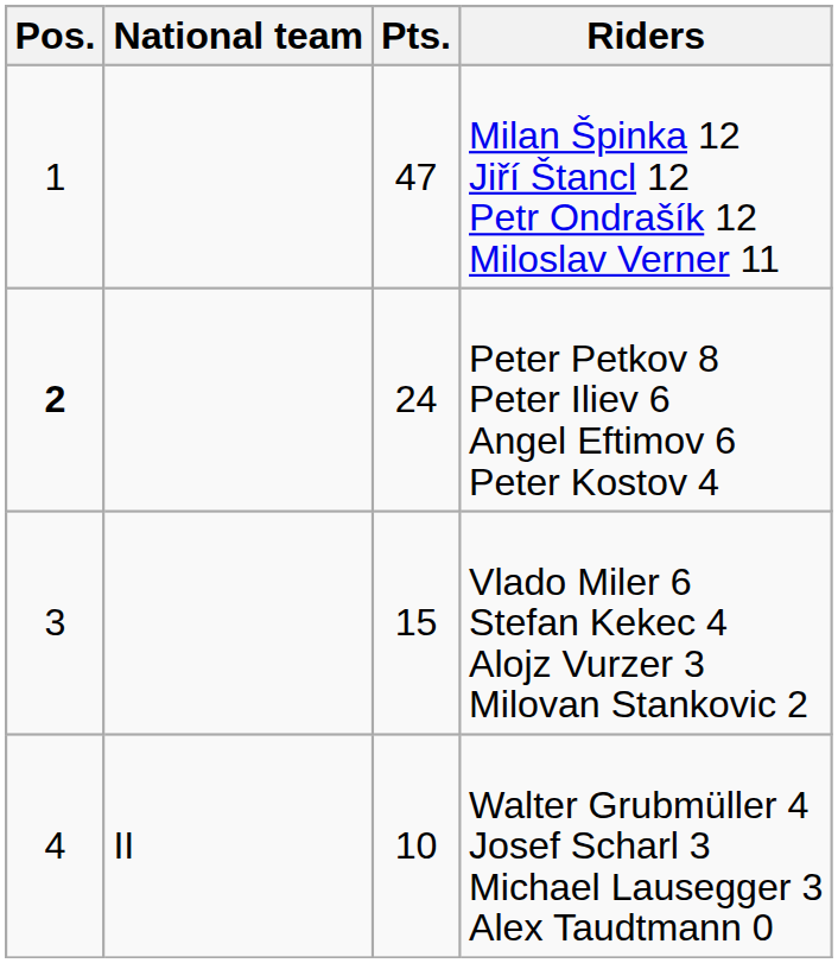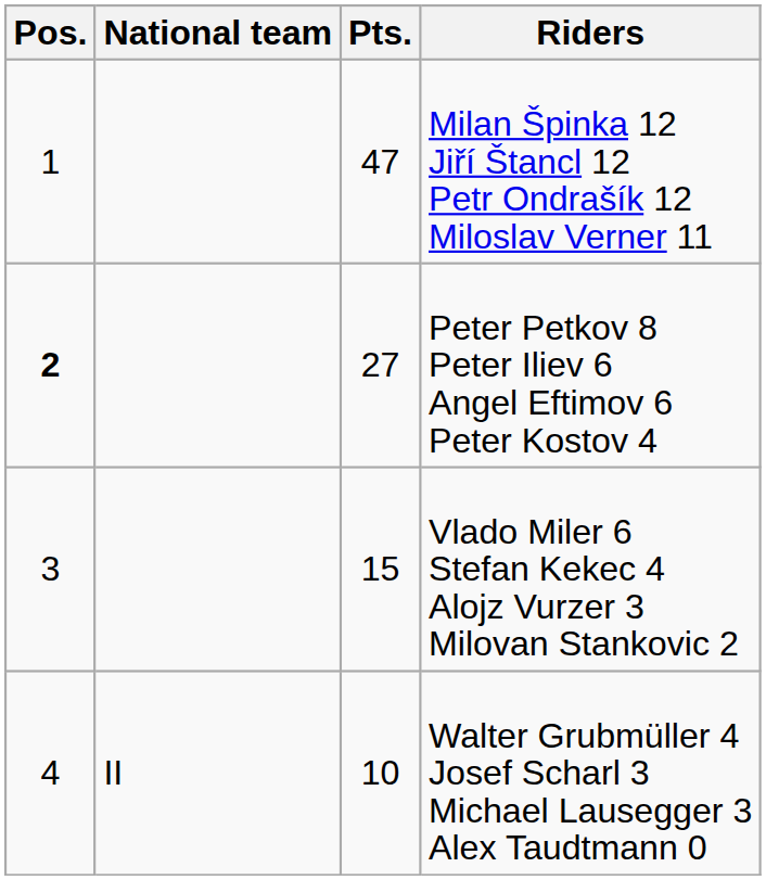Peter Petkov 8 Peter Iliev 6 Angel Eftimov 6 Peter Kostov 4 | Pts.: 24 -> 27
